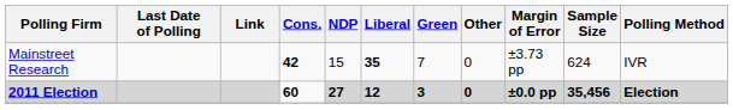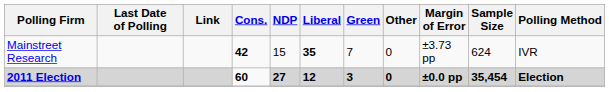2011 Election | Sample Size: 35,456 -> 35,454
